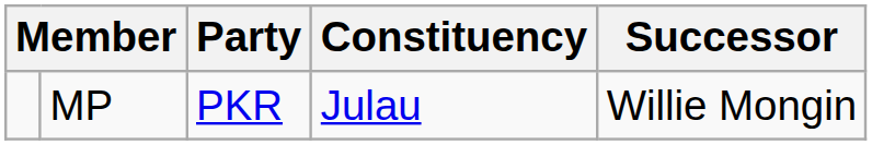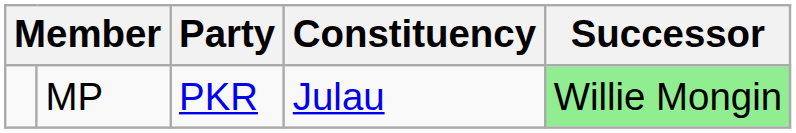MP | Successor: no background -> lightgreen background
